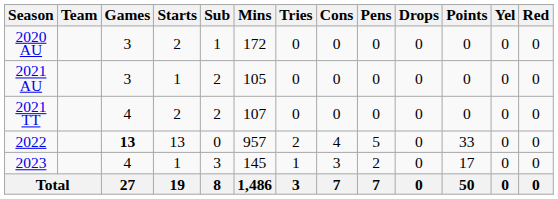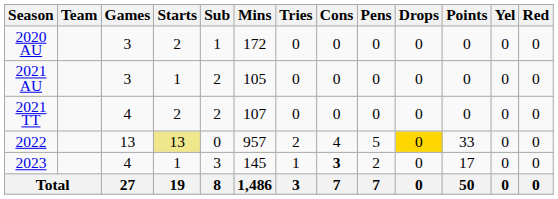2022 | Games: bold -> normal
2022 | Starts: no background -> khaki background
2022 | Drops: no background -> gold background
2023 | Cons: normal -> bold
